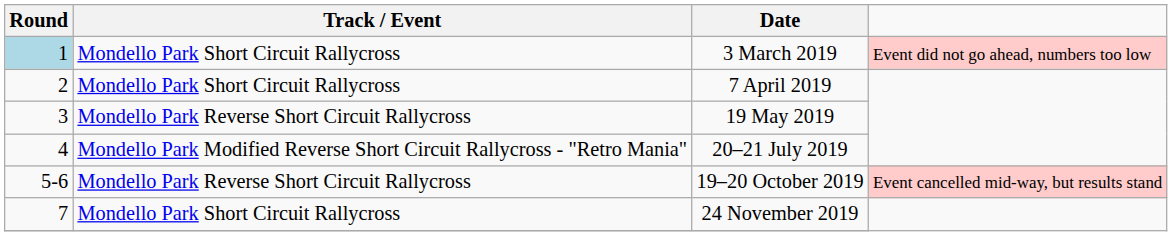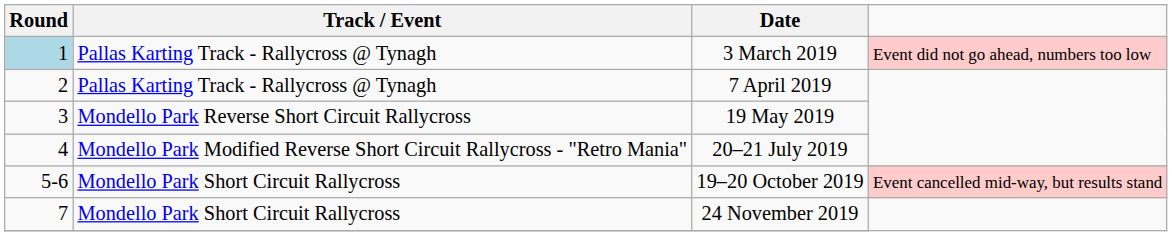3 March 2019 | Track / Event: Mondello Park Short Circuit Rallycross -> Pallas Karting Track - Rallycross @ Tynagh
7 April 2019 | Track / Event: Mondello Park Short Circuit Rallycross -> Pallas Karting Track - Rallycross @ Tynagh
19–20 October 2019 | Track / Event: Mondello Park Reverse Short Circuit Rallycross -> Mondello Park Short Circuit Rallycross
